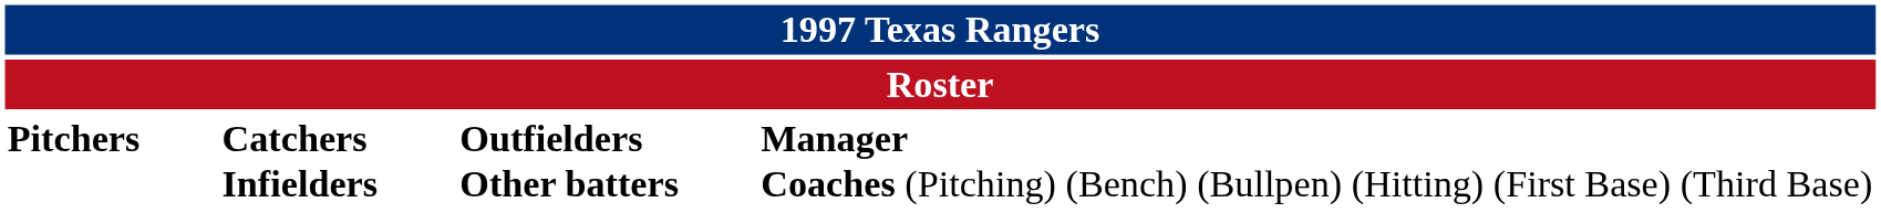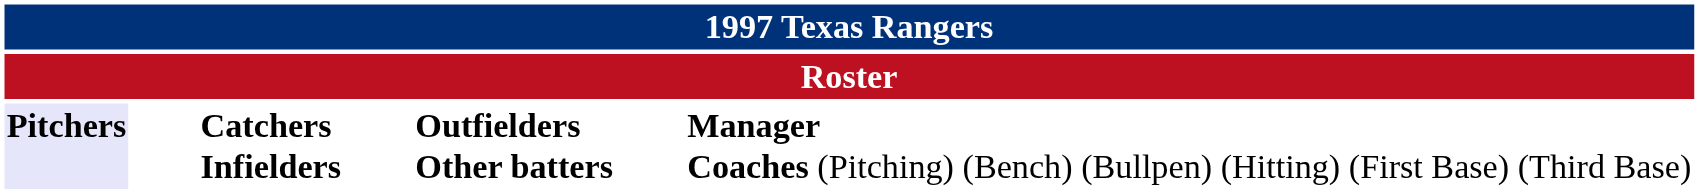Pitchers | column 1: no background -> lavender background
